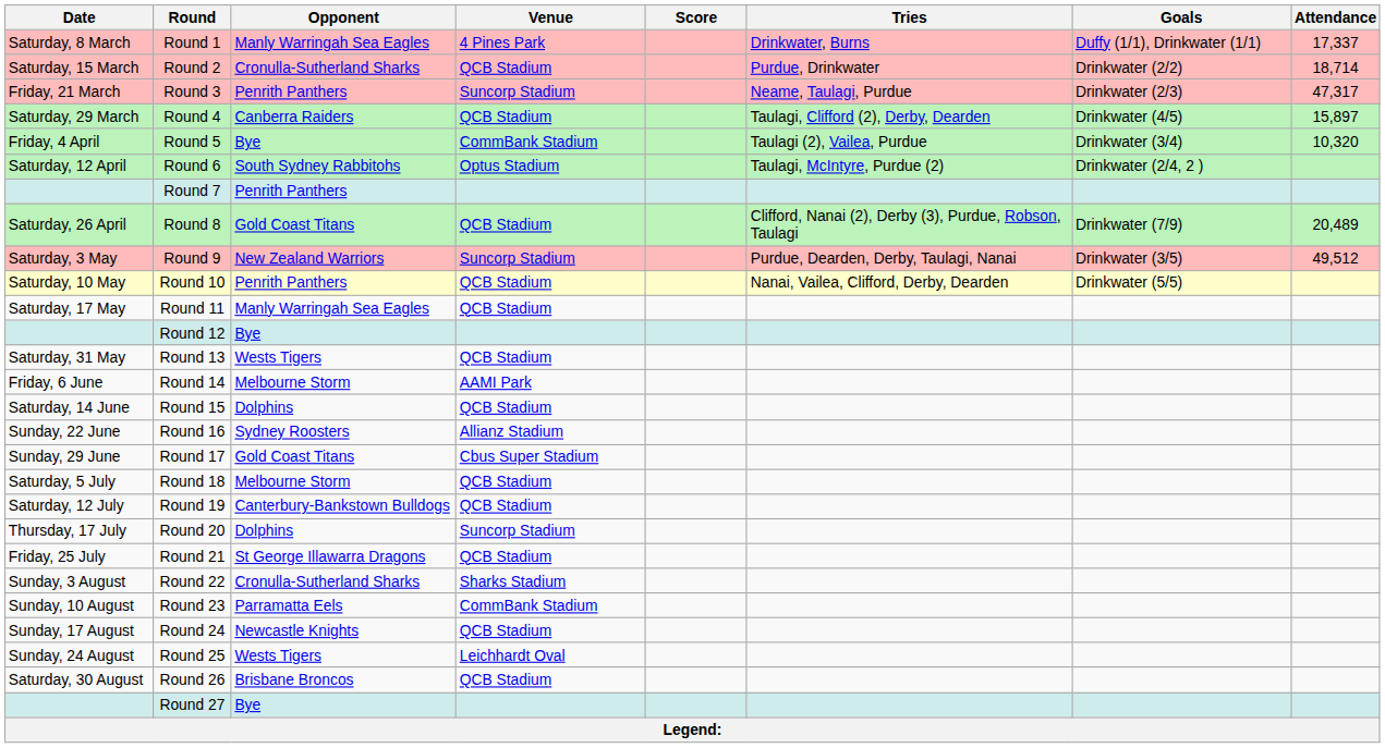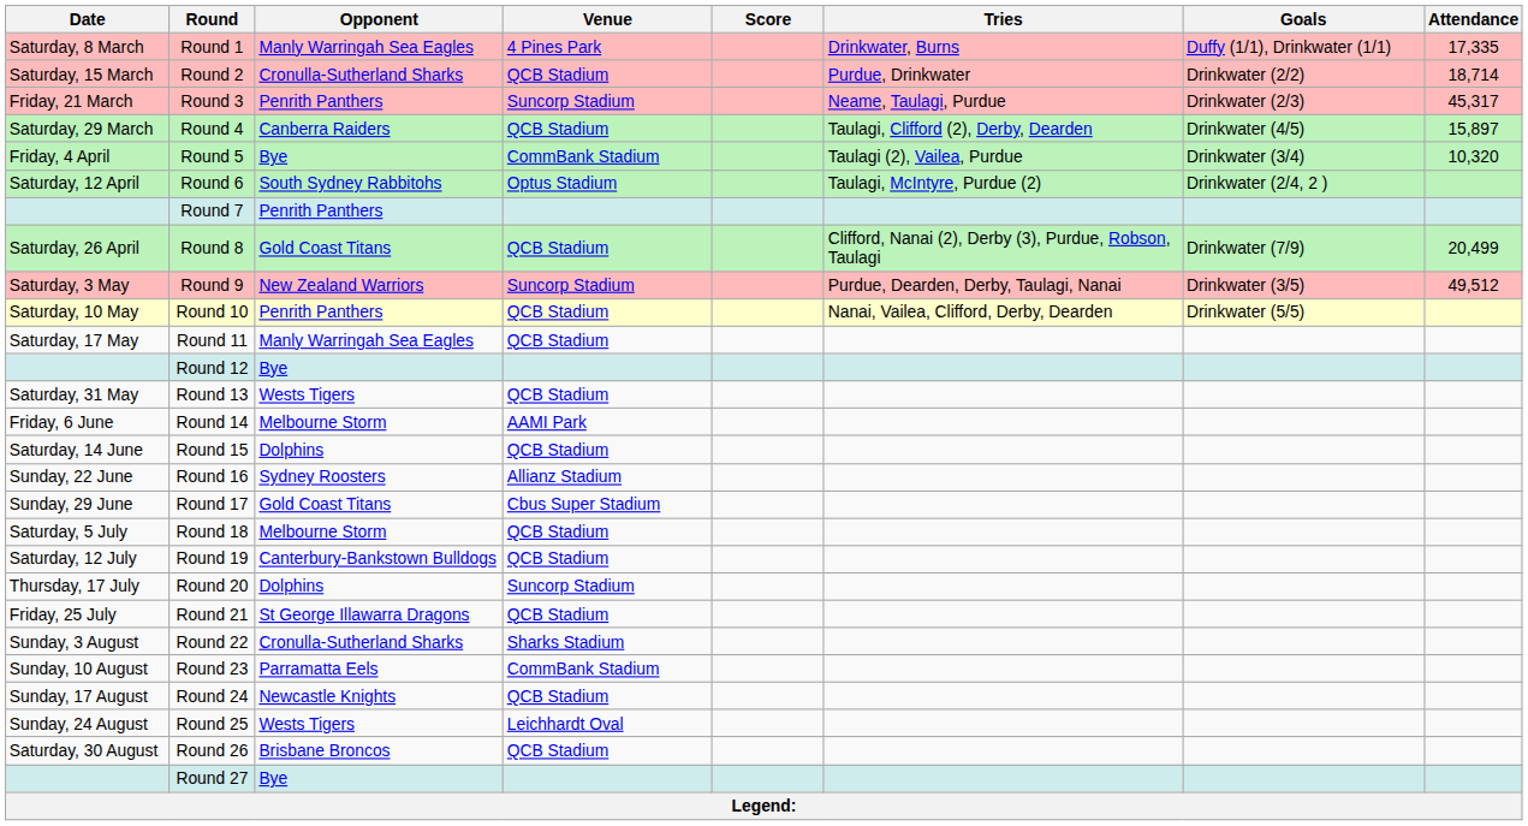Round 1 | Attendance: 17,337 -> 17,335
Round 3 | Attendance: 47,317 -> 45,317
Round 8 | Attendance: 20,489 -> 20,499
